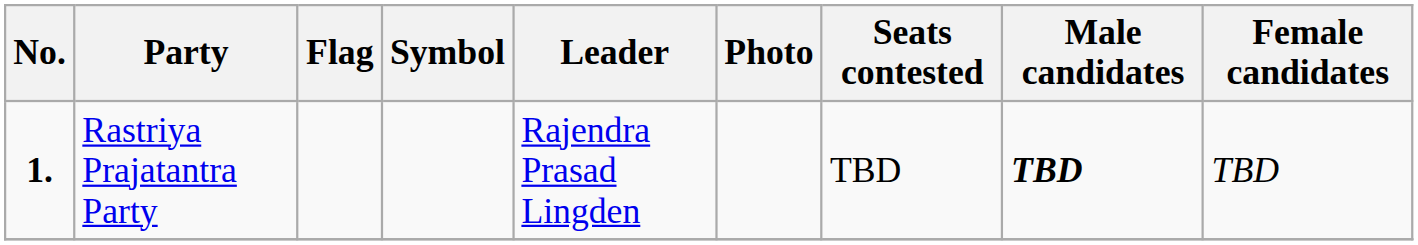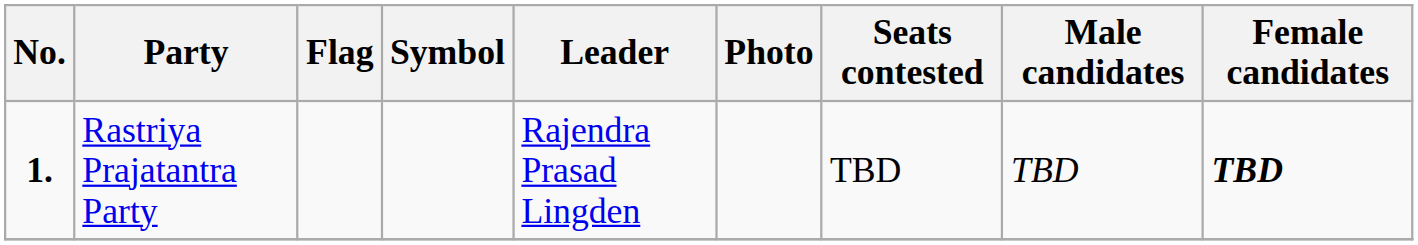Rastriya Prajatantra Party | Male candidates: bold -> normal
Rastriya Prajatantra Party | Female candidates: normal -> bold
